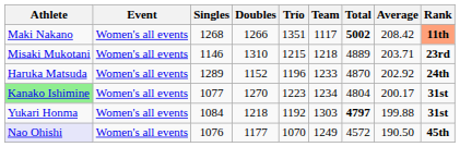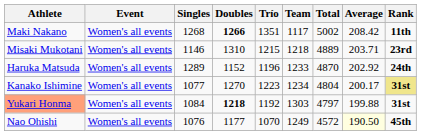row 2 | Doubles: normal -> bold
row 2 | Total: bold -> normal
row 2 | Rank: lightsalmon background -> no background
row 5 | Athlete: lightgreen background -> no background
row 5 | Rank: no background -> khaki background
row 6 | Athlete: no background -> lightsalmon background
row 6 | Doubles: normal -> bold
row 6 | Total: bold -> normal
row 7 | Athlete: lavender background -> no background
row 7 | Average: no background -> lightyellow background
